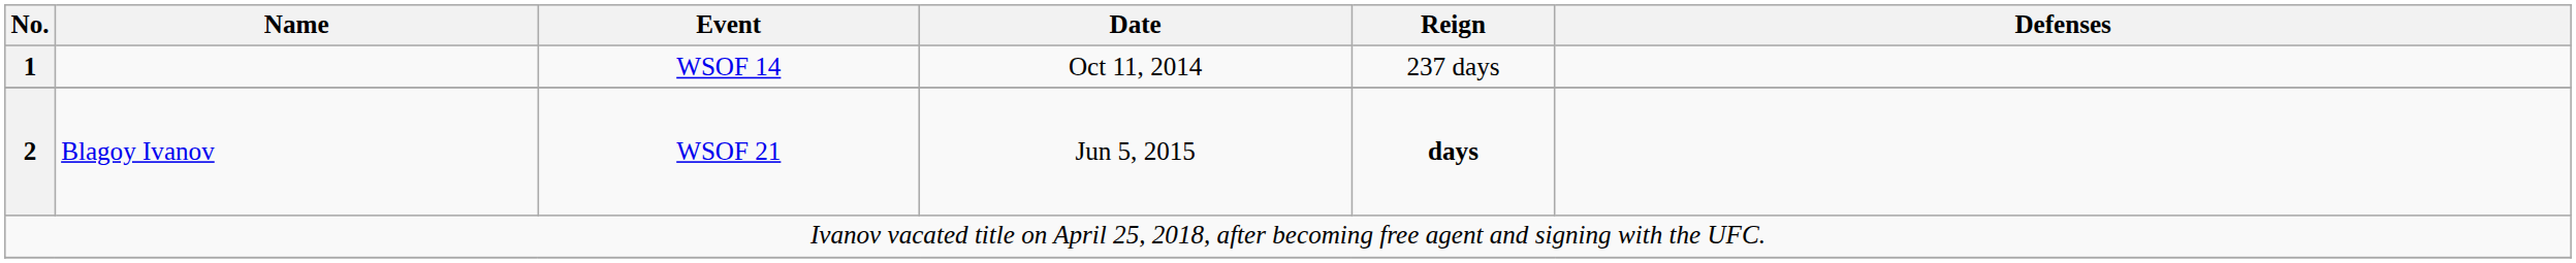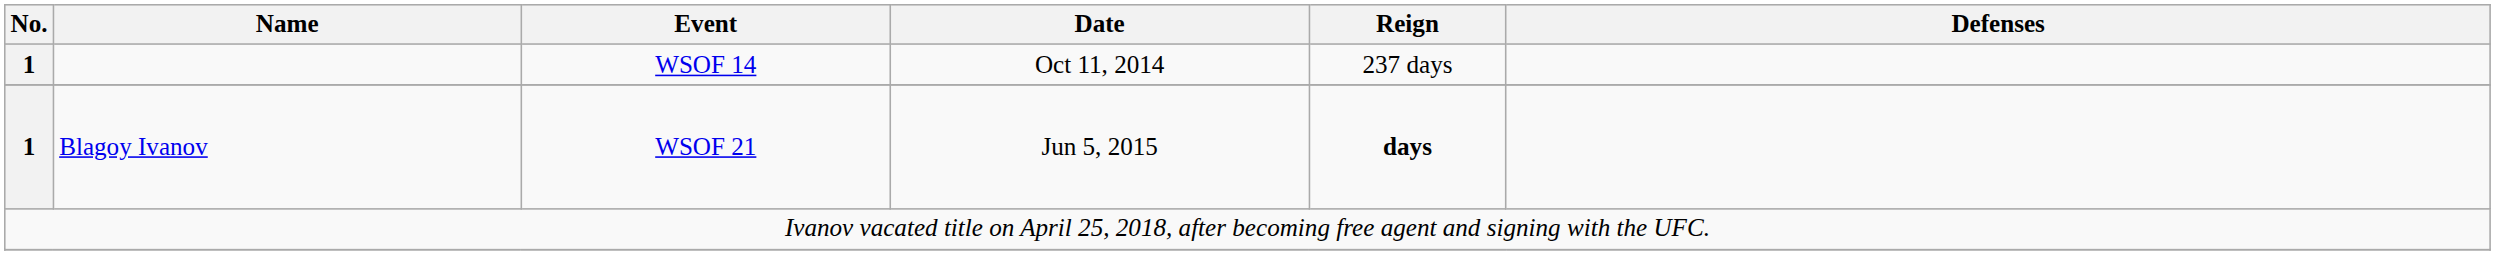Blagoy Ivanov | No.: 2 -> 1
